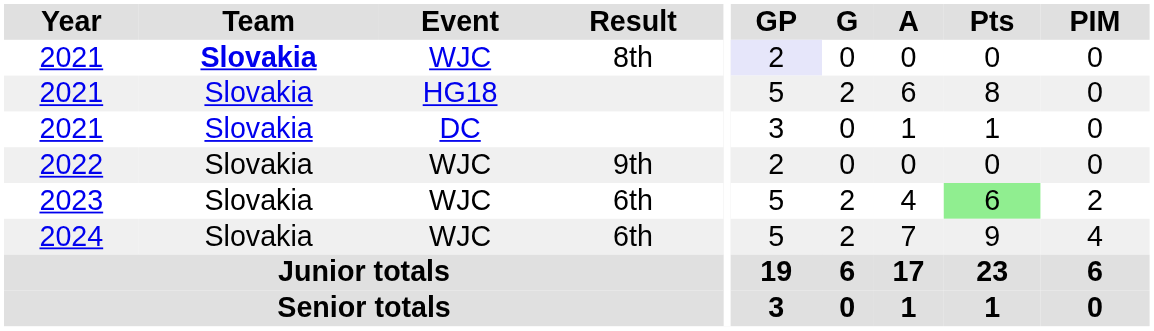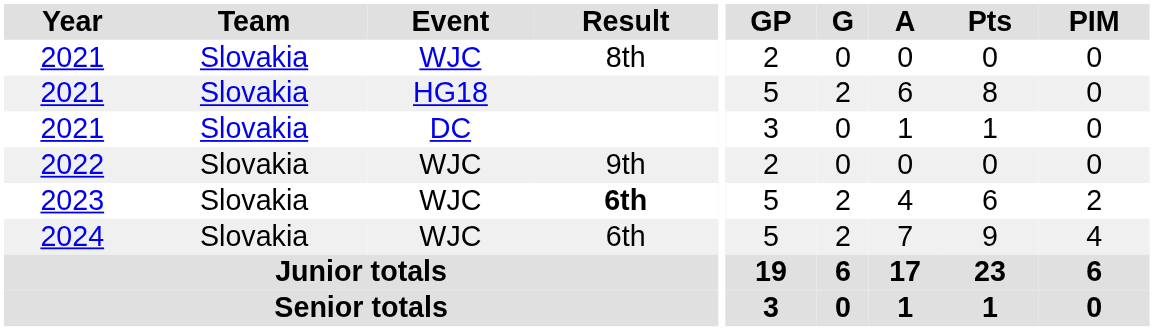2021 / WJC | Team: bold -> normal
2021 / WJC | GP: lavender background -> no background
2023 | Result: normal -> bold
2023 | Pts: lightgreen background -> no background
